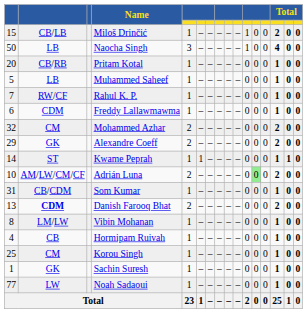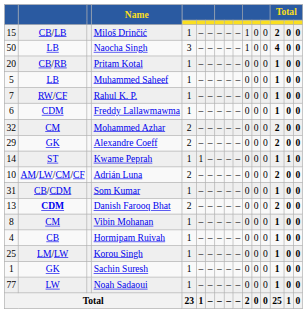Adrián Luna | column 12: lightgreen background -> no background
Vibin Mohanan | column 2: LM/LW -> CM
Korou Singh | column 2: CM -> LM/LW
